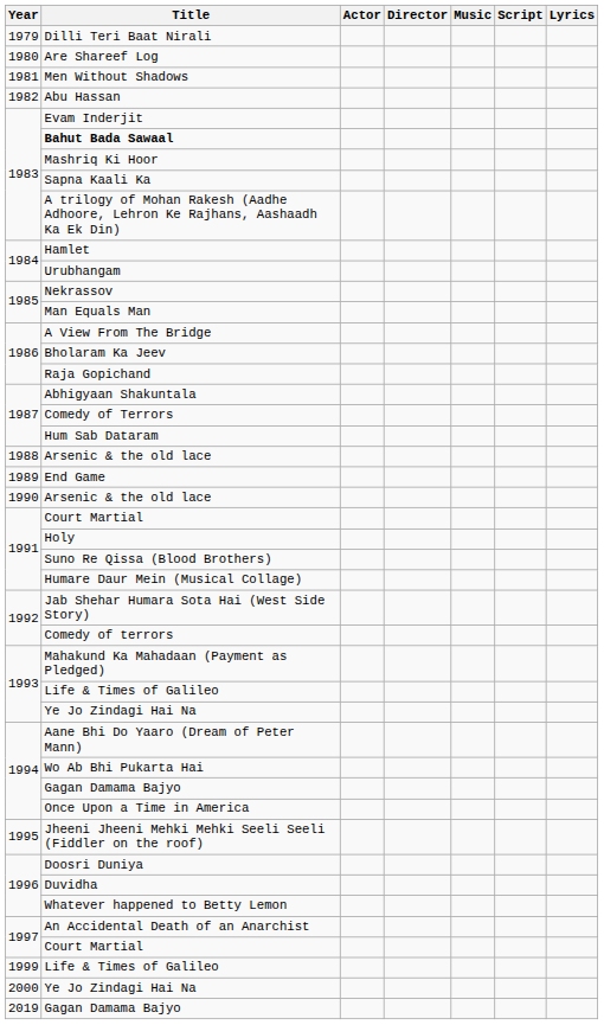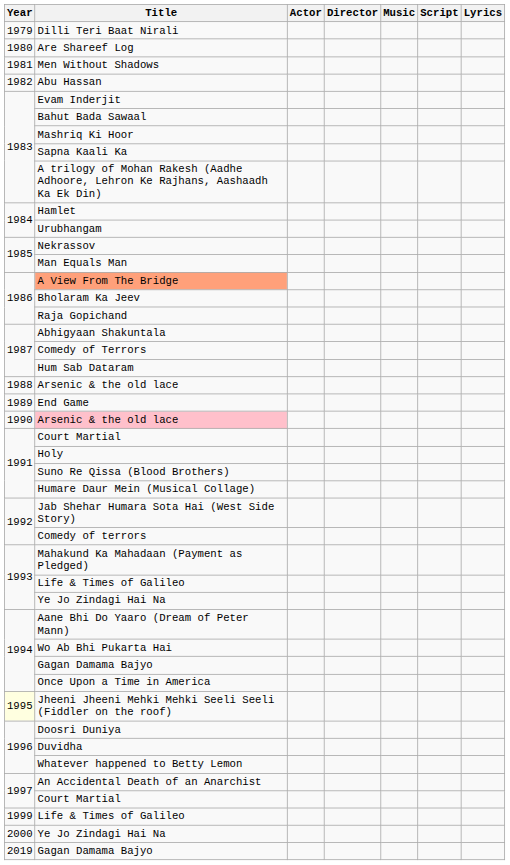Bahut Bada Sawaal | Title: bold -> normal
A View From The Bridge | Title: no background -> lightsalmon background
1990 / Arsenic & the old lace | Title: no background -> pink background
Jheeni Jheeni Mehki Mehki Seeli Seeli (Fiddler on the roof) | Year: no background -> lightyellow background
